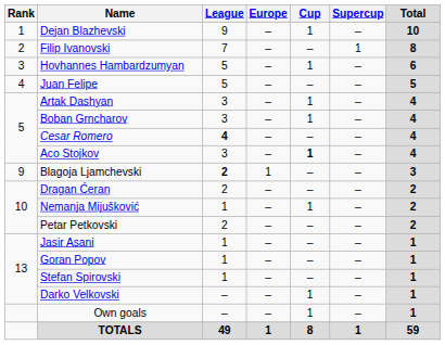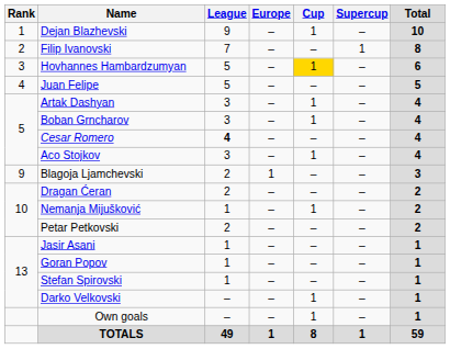Hovhannes Hambardzumyan | Cup: no background -> gold background
Aco Stojkov | Cup: bold -> normal
Blagoja Ljamchevski | League: bold -> normal
